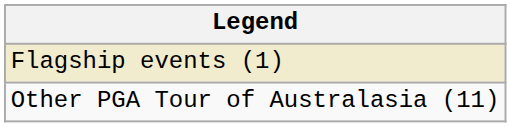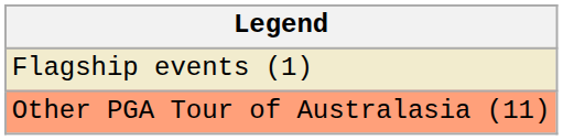row 3 | column 1: no background -> lightsalmon background
